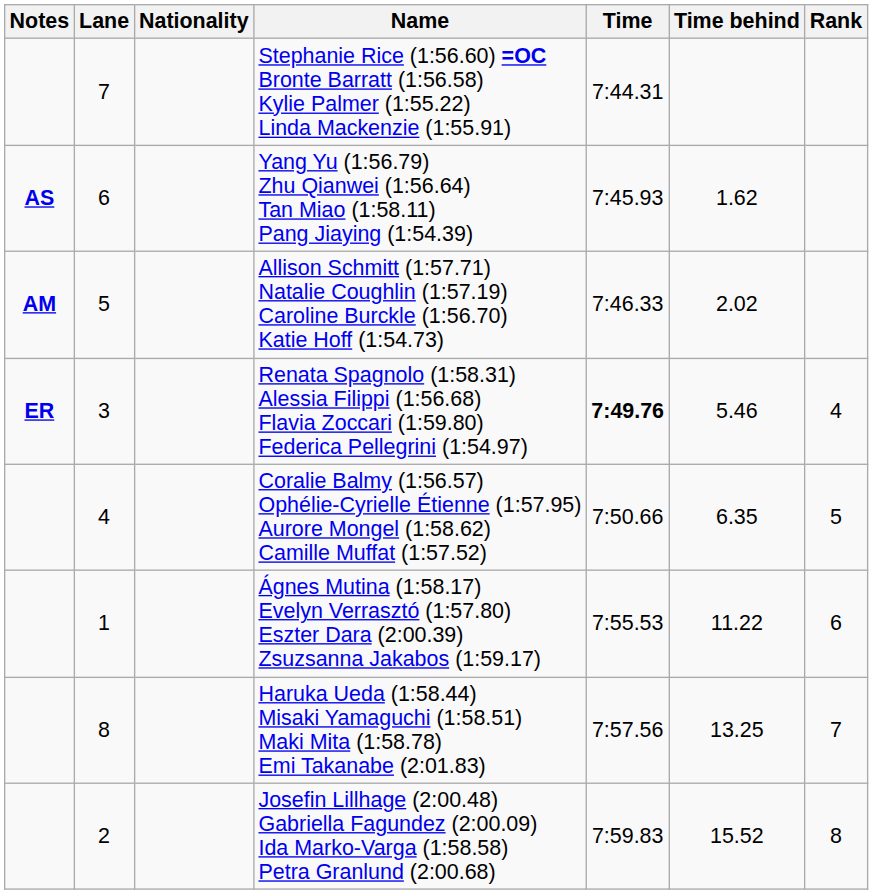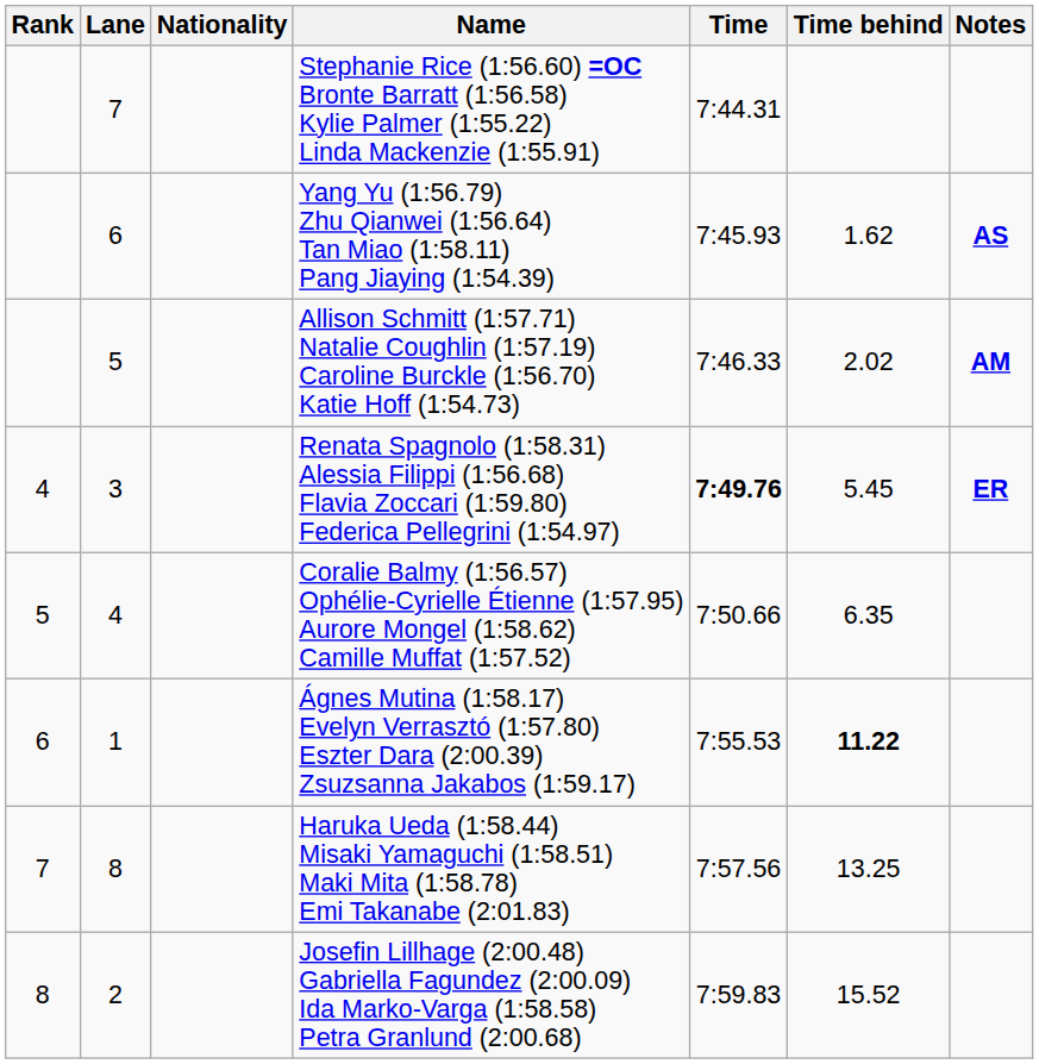columns swapped: Rank <-> Notes
row 5 | Time behind: 5.46 -> 5.45
row 7 | Time behind: normal -> bold
